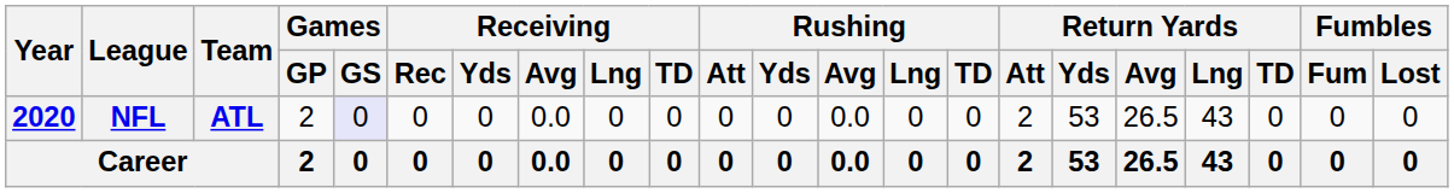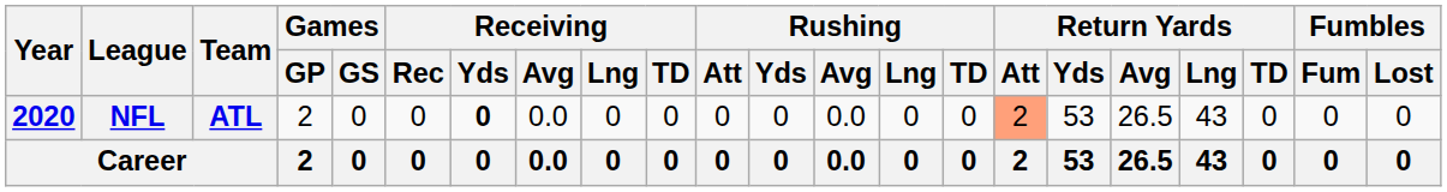NFL | Games / GS: lavender background -> no background
NFL | Receiving / Yds: normal -> bold
NFL | Return Yards / Att: no background -> lightsalmon background
